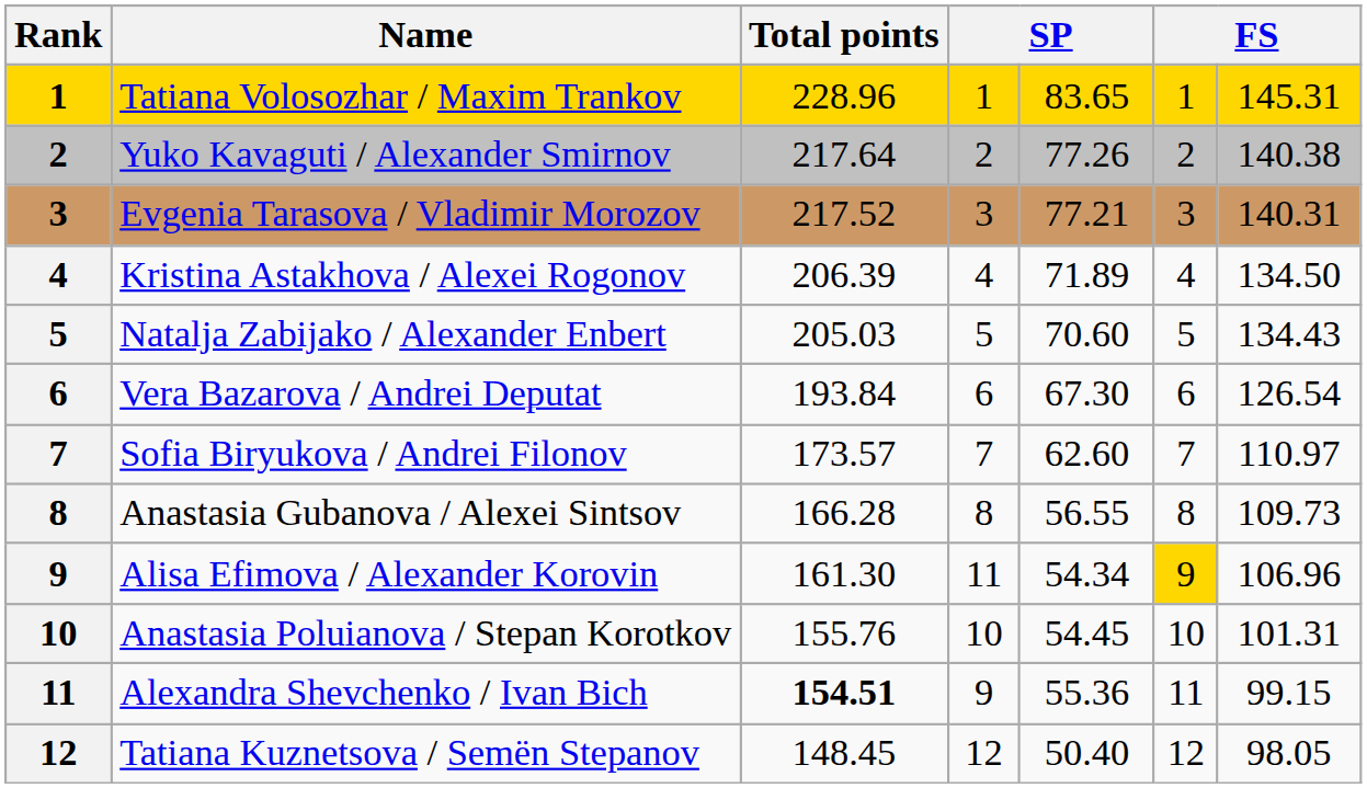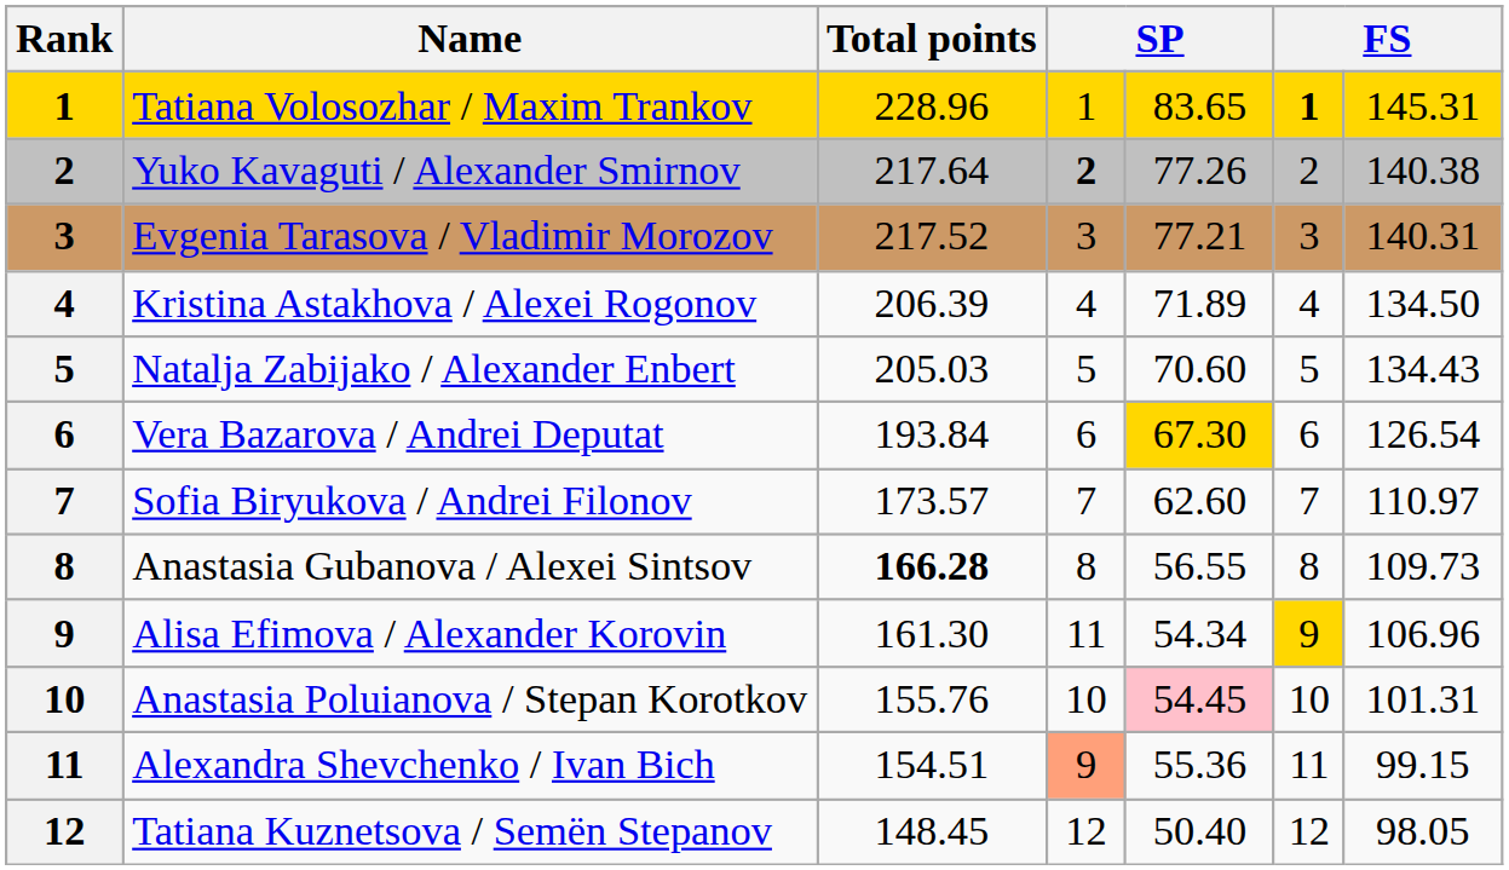Tatiana Volosozhar / Maxim Trankov | column 6: normal -> bold
Yuko Kavaguti / Alexander Smirnov | column 4: normal -> bold
Vera Bazarova / Andrei Deputat | column 5: no background -> gold background
Anastasia Gubanova / Alexei Sintsov | Total points: normal -> bold
Anastasia Poluianova / Stepan Korotkov | column 5: no background -> pink background
Alexandra Shevchenko / Ivan Bich | Total points: bold -> normal
Alexandra Shevchenko / Ivan Bich | column 4: no background -> lightsalmon background
